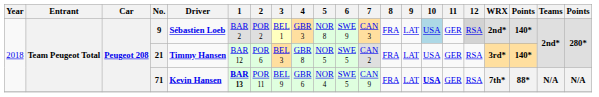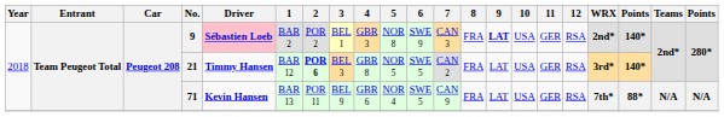row 2 | Driver: no background -> pink background
row 2 | 9: normal -> bold
row 2 | 10: lightblue background -> no background
row 2 | 12: lightgrey background -> no background
row 3 | 2: normal -> bold
row 4 | 1: bold -> normal
row 4 | 10: bold -> normal
